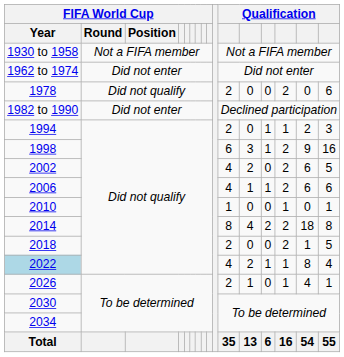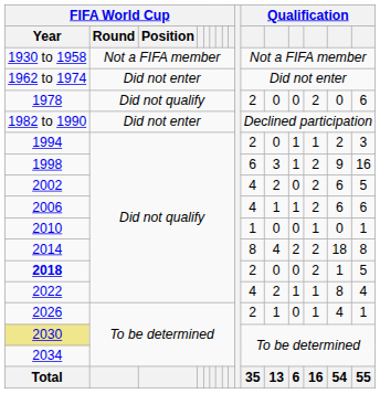2018 | FIFA World Cup / Year: normal -> bold
2022 | FIFA World Cup / Year: lightblue background -> no background
2030 | FIFA World Cup / Year: no background -> khaki background
